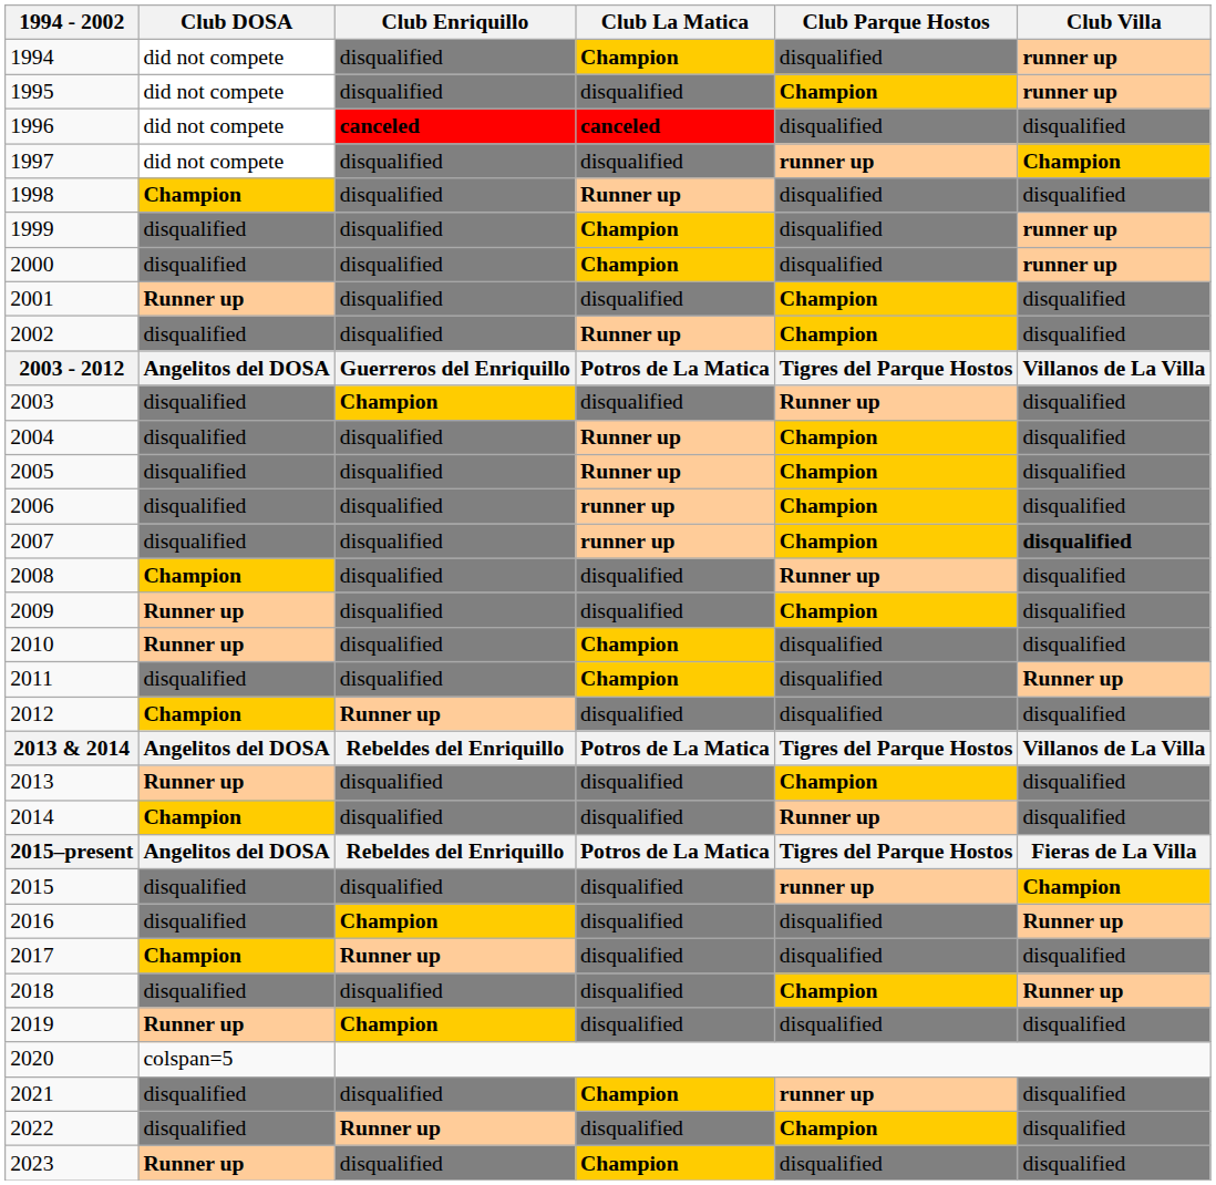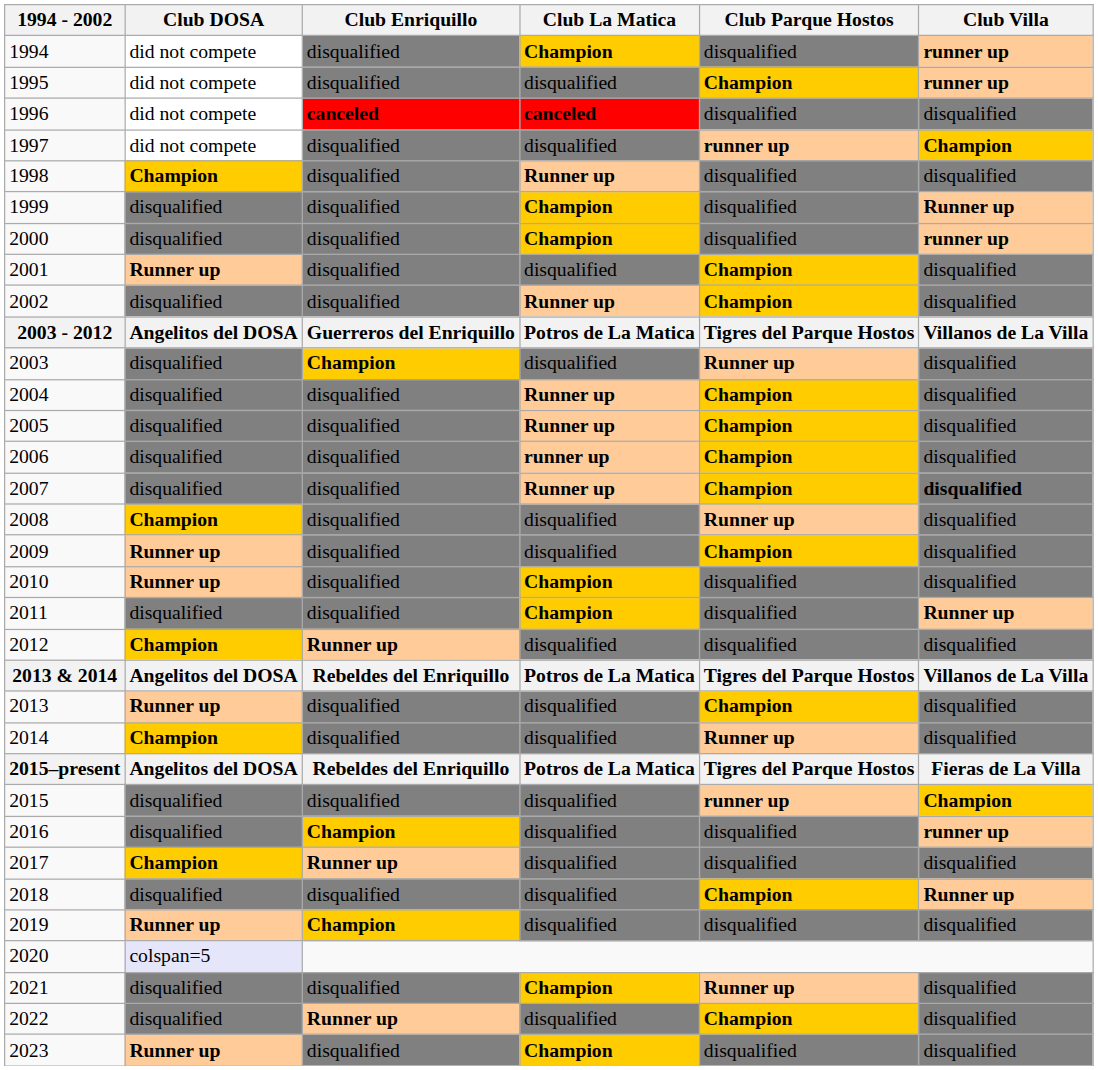1999 | Club Villa: runner up -> Runner up
2007 | Club La Matica: runner up -> Runner up
2016 | Club Villa: Runner up -> runner up
2020 | Club DOSA: no background -> lavender background
2021 | Club Parque Hostos: runner up -> Runner up
